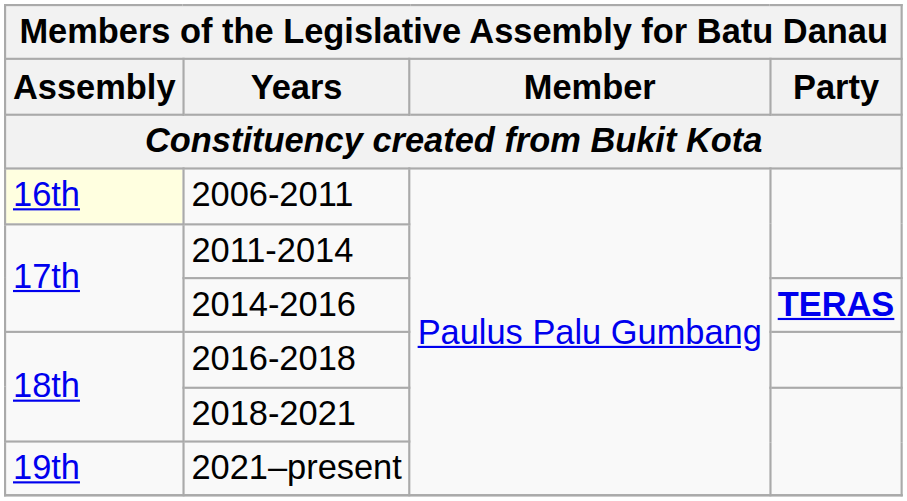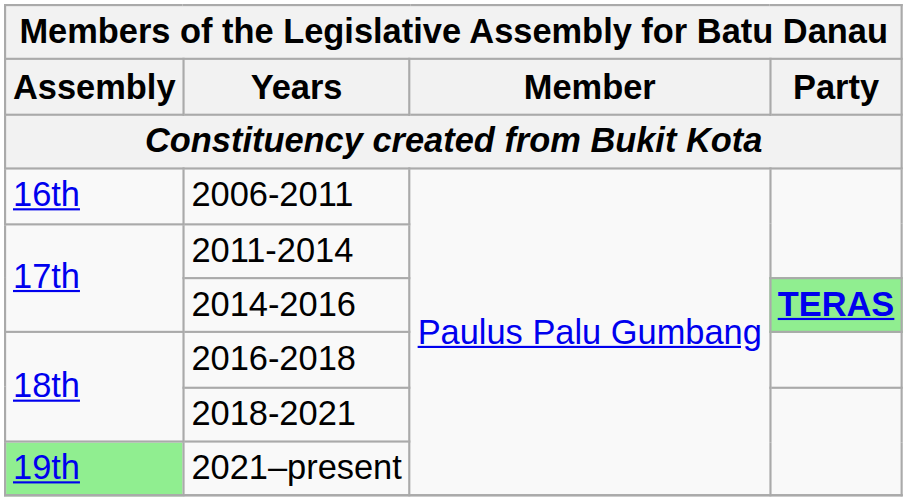2006-2011 | Assembly: lightyellow background -> no background
2014-2016 | Party: no background -> lightgreen background
2021–present | Assembly: no background -> lightgreen background
